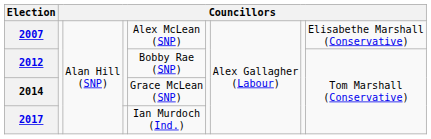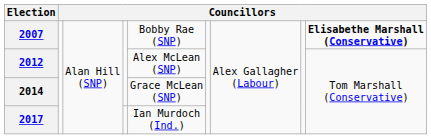2007 | column 5: Alex McLean (SNP) -> Bobby Rae (SNP)
2007 | column 9: normal -> bold
2012 | column 5: Bobby Rae (SNP) -> Alex McLean (SNP)
